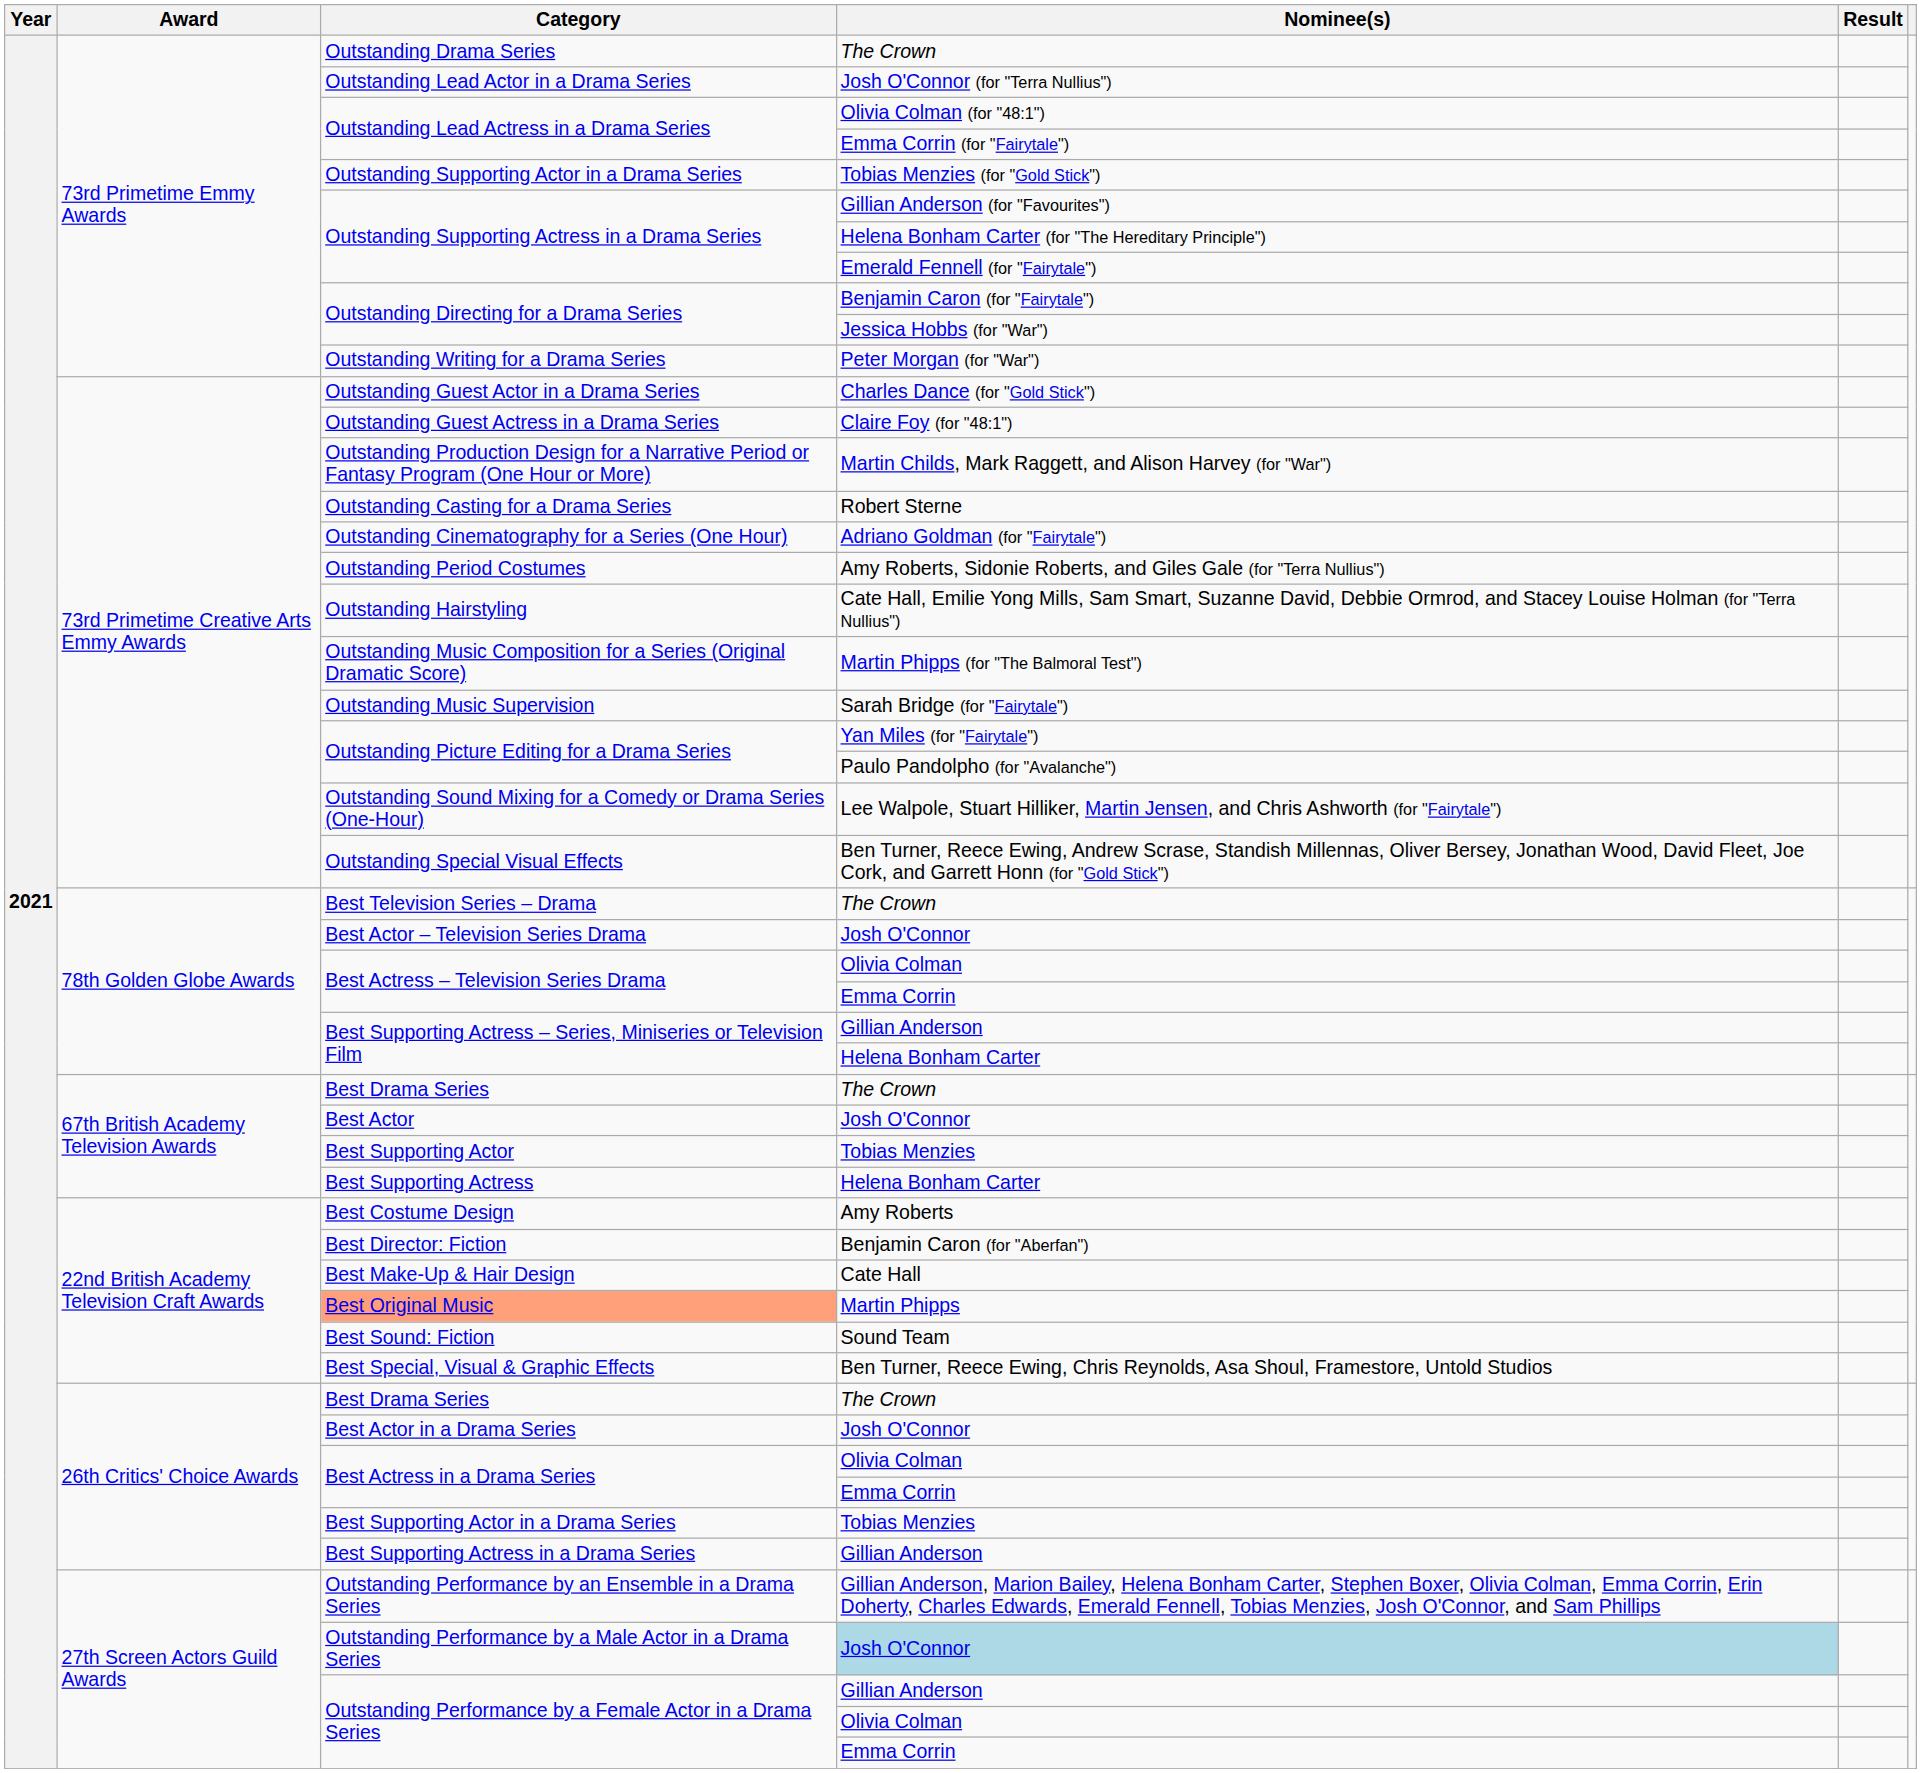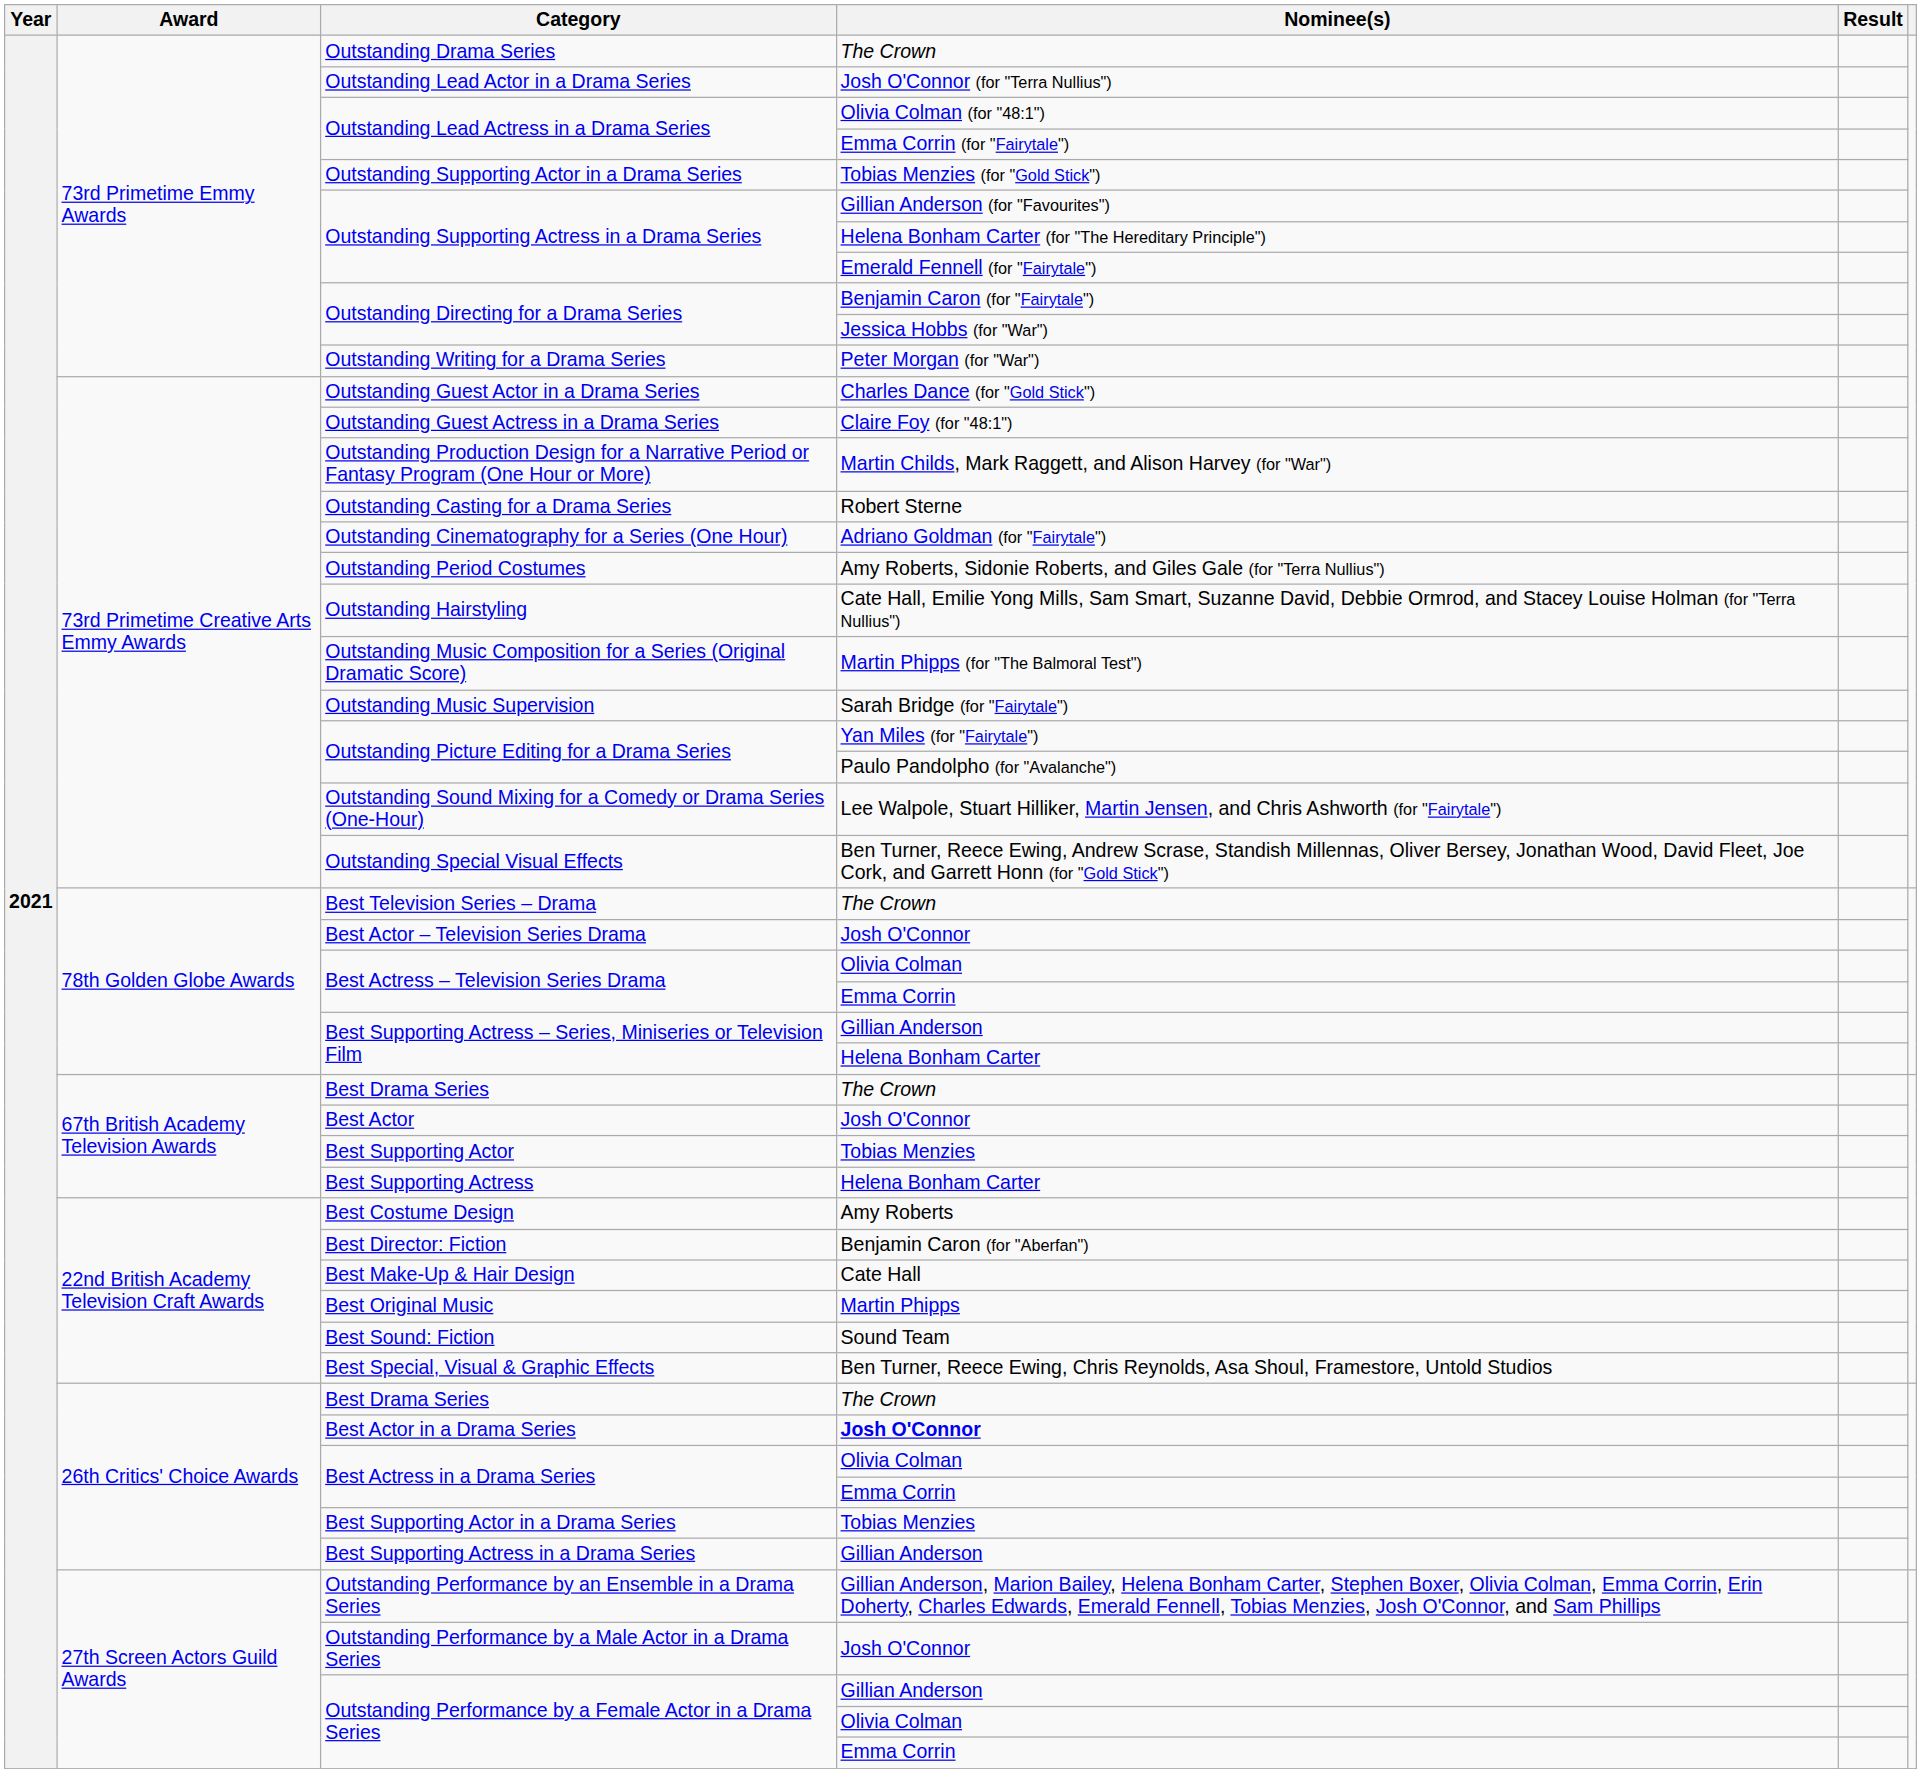Best Original Music | Category: lightsalmon background -> no background
Best Actor in a Drama Series | Nominee(s): normal -> bold
Outstanding Performance by a Male Actor in a Drama Series | Nominee(s): lightblue background -> no background
